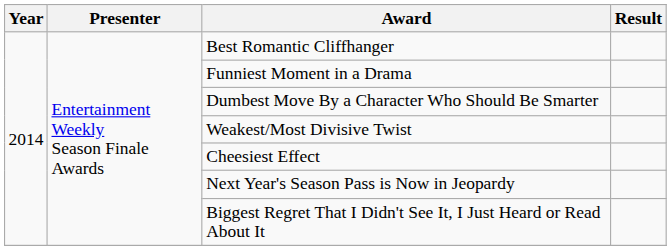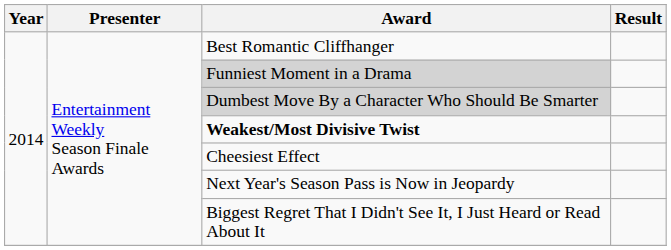Funniest Moment in a Drama | Award: no background -> lightgrey background
Dumbest Move By a Character Who Should Be Smarter | Award: no background -> lightgrey background
Weakest/Most Divisive Twist | Award: normal -> bold
